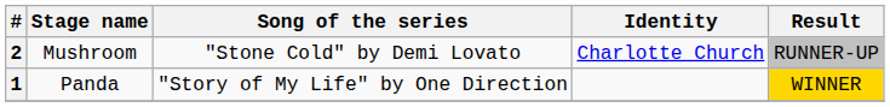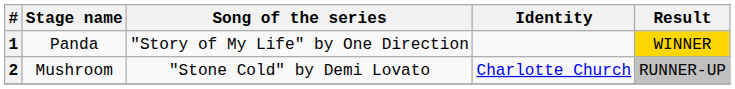rows swapped: 1 <-> 2
